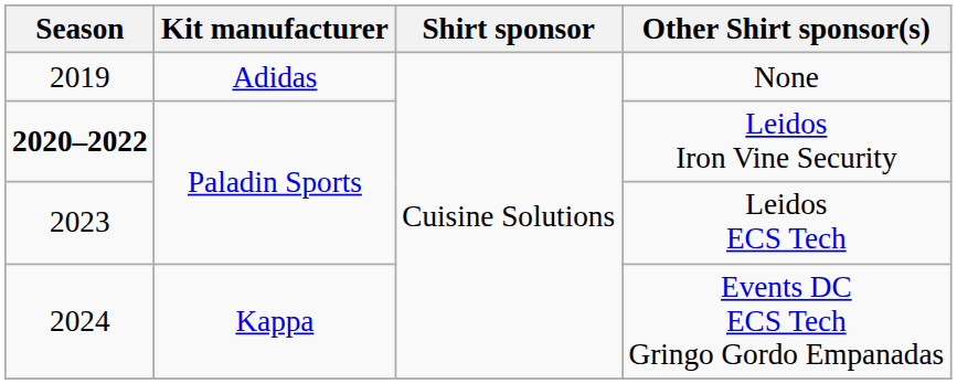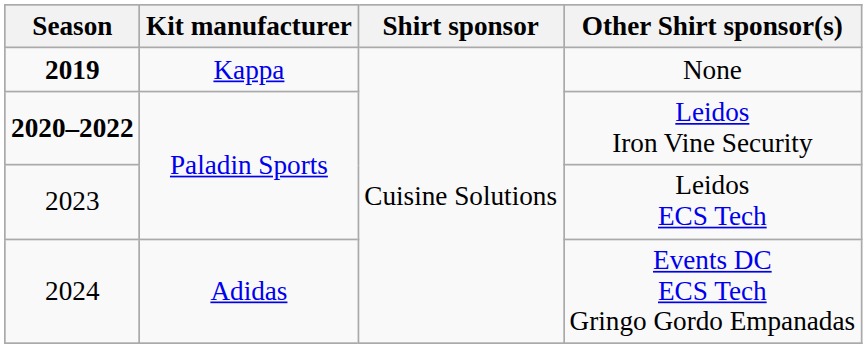None | Season: normal -> bold
None | Kit manufacturer: Adidas -> Kappa
Events DC ECS Tech Gringo Gordo Empanadas | Kit manufacturer: Kappa -> Adidas
